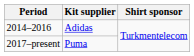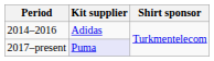2017–present | Kit supplier: no background -> lavender background
